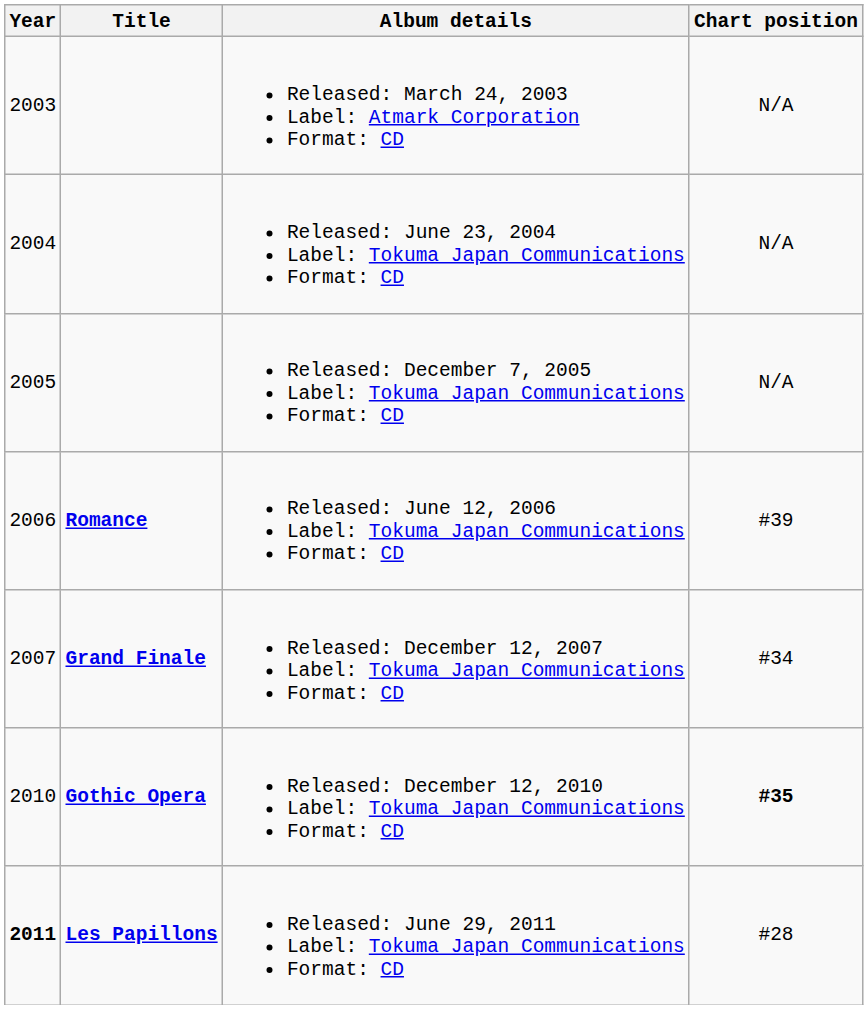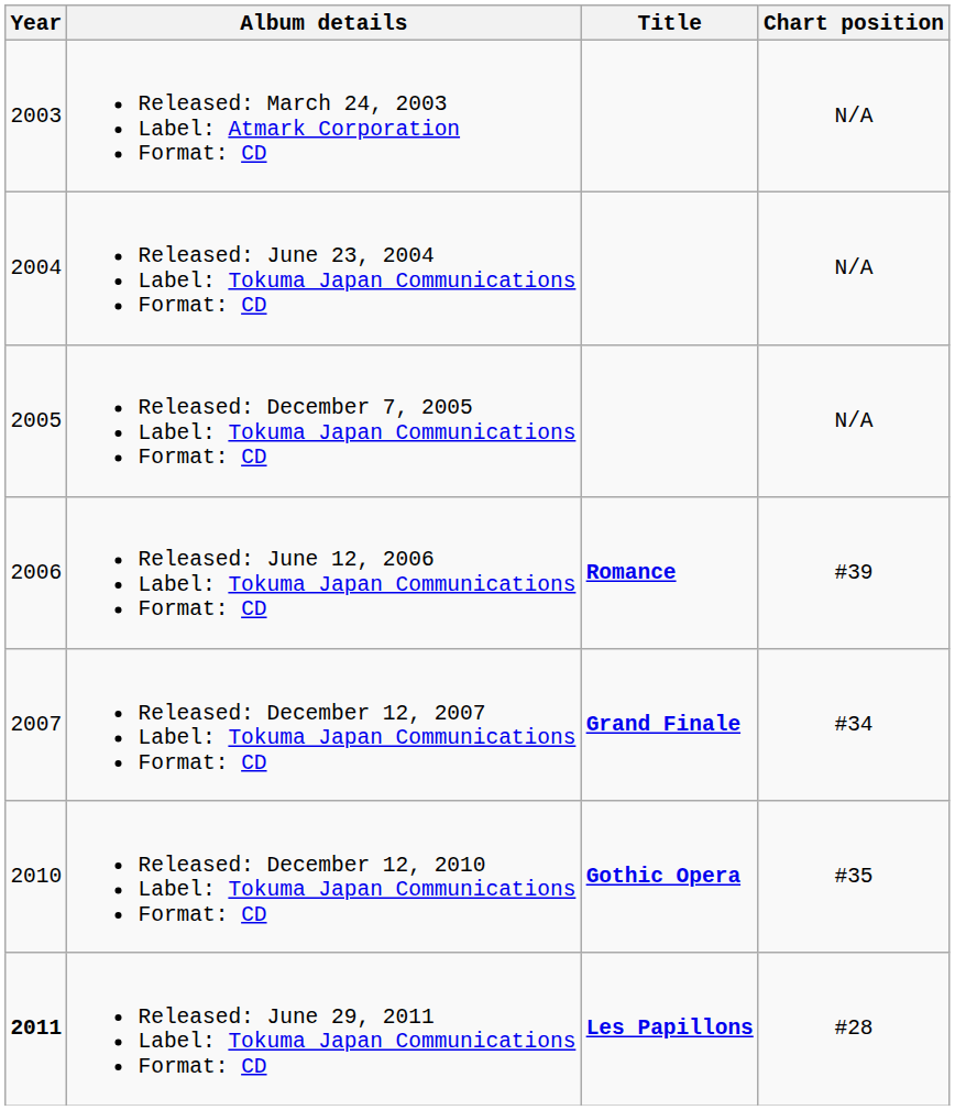columns swapped: Title <-> Album details
row 7 | Chart position: bold -> normal
